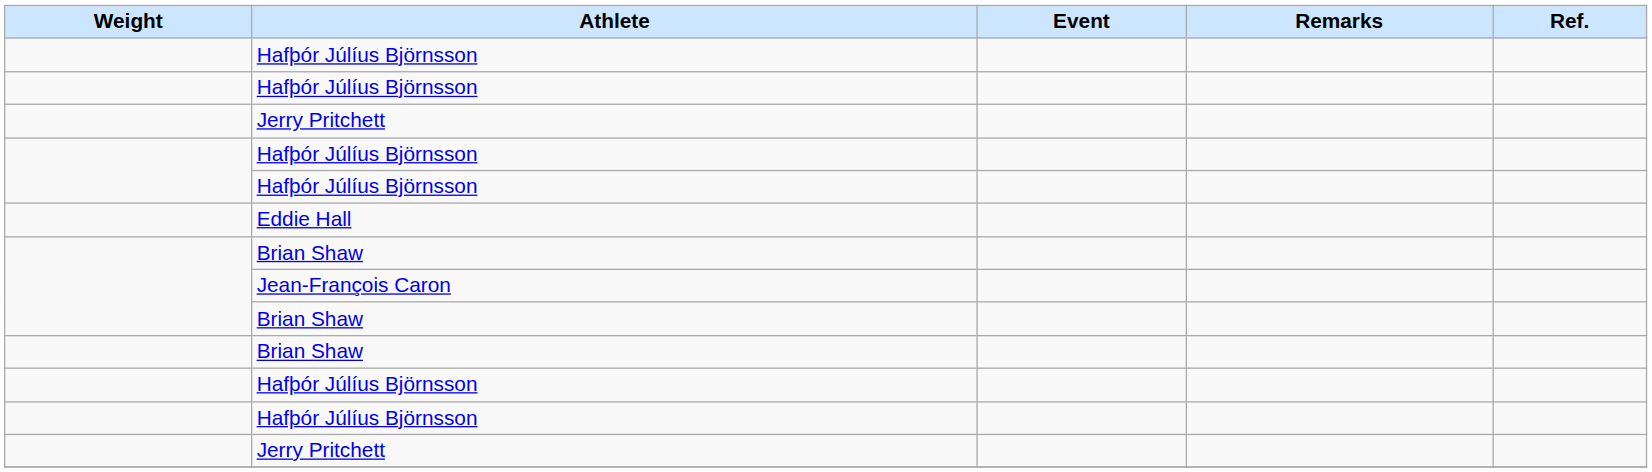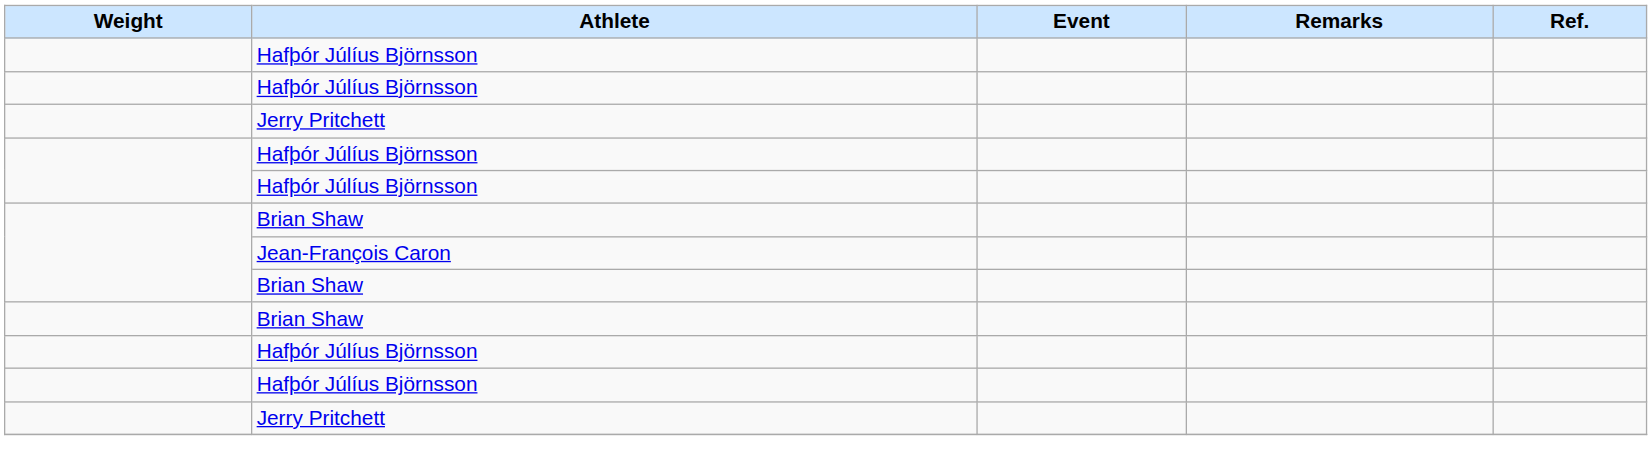- row: Eddie Hall
